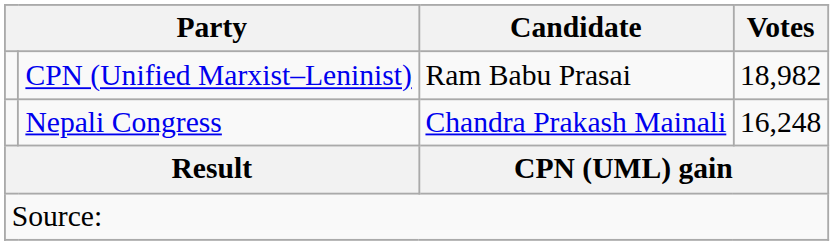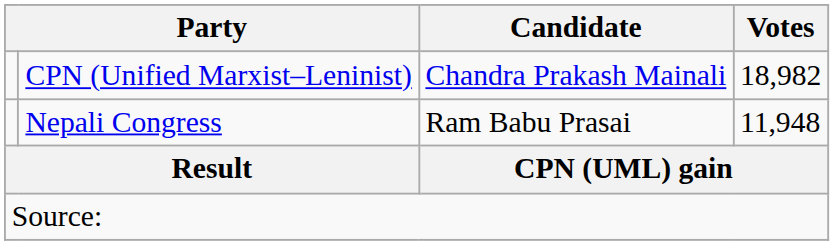CPN (Unified Marxist–Leninist) | Candidate: Ram Babu Prasai -> Chandra Prakash Mainali
Nepali Congress | Candidate: Chandra Prakash Mainali -> Ram Babu Prasai
Nepali Congress | Votes: 16,248 -> 11,948
